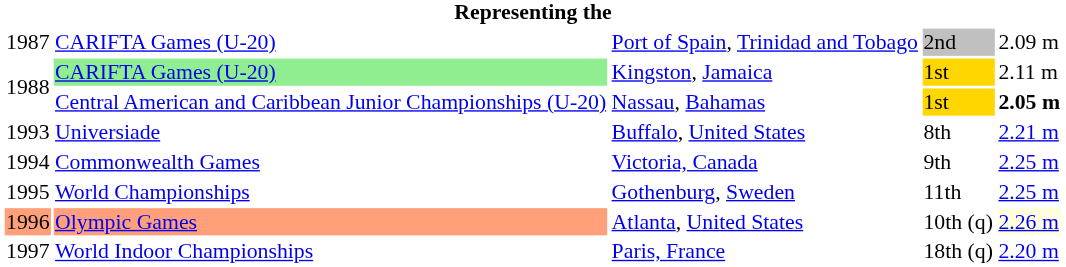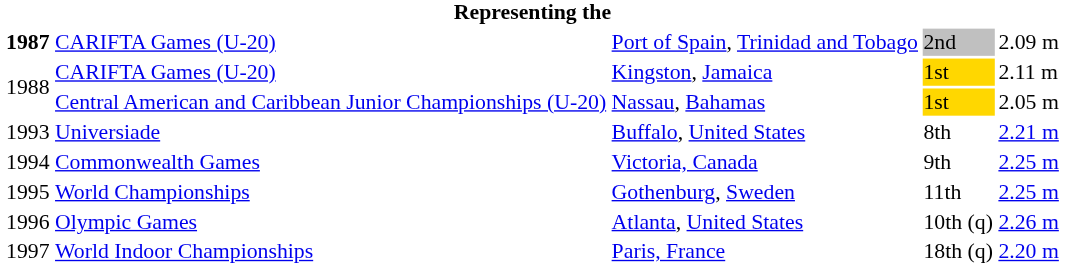Port of Spain, Trinidad and Tobago | column 1: normal -> bold
Kingston, Jamaica | column 2: lightgreen background -> no background
Nassau, Bahamas | column 5: bold -> normal
Atlanta, United States | column 1: lightsalmon background -> no background
Atlanta, United States | column 2: lightsalmon background -> no background
Atlanta, United States | column 5: lightyellow background -> no background
